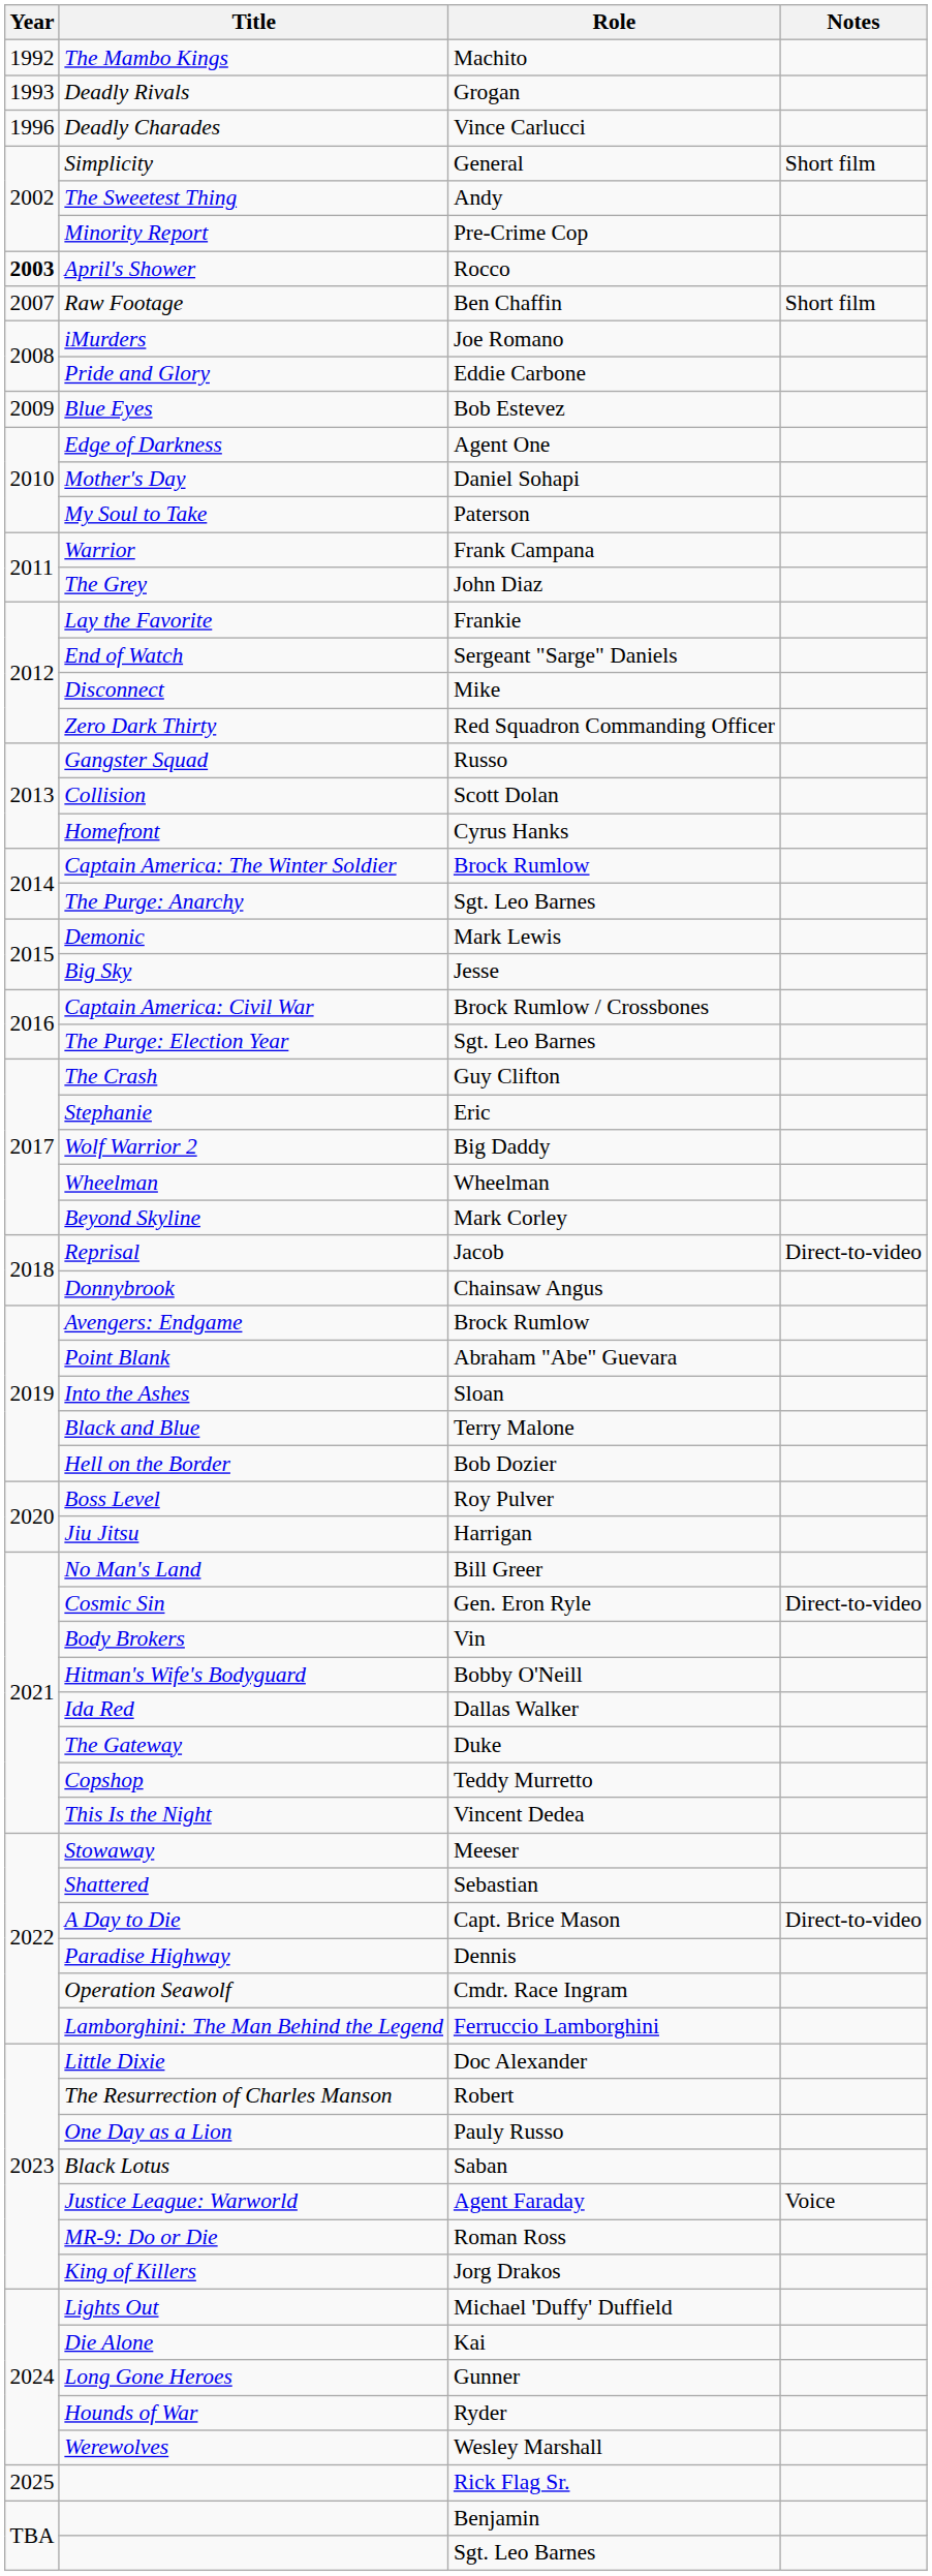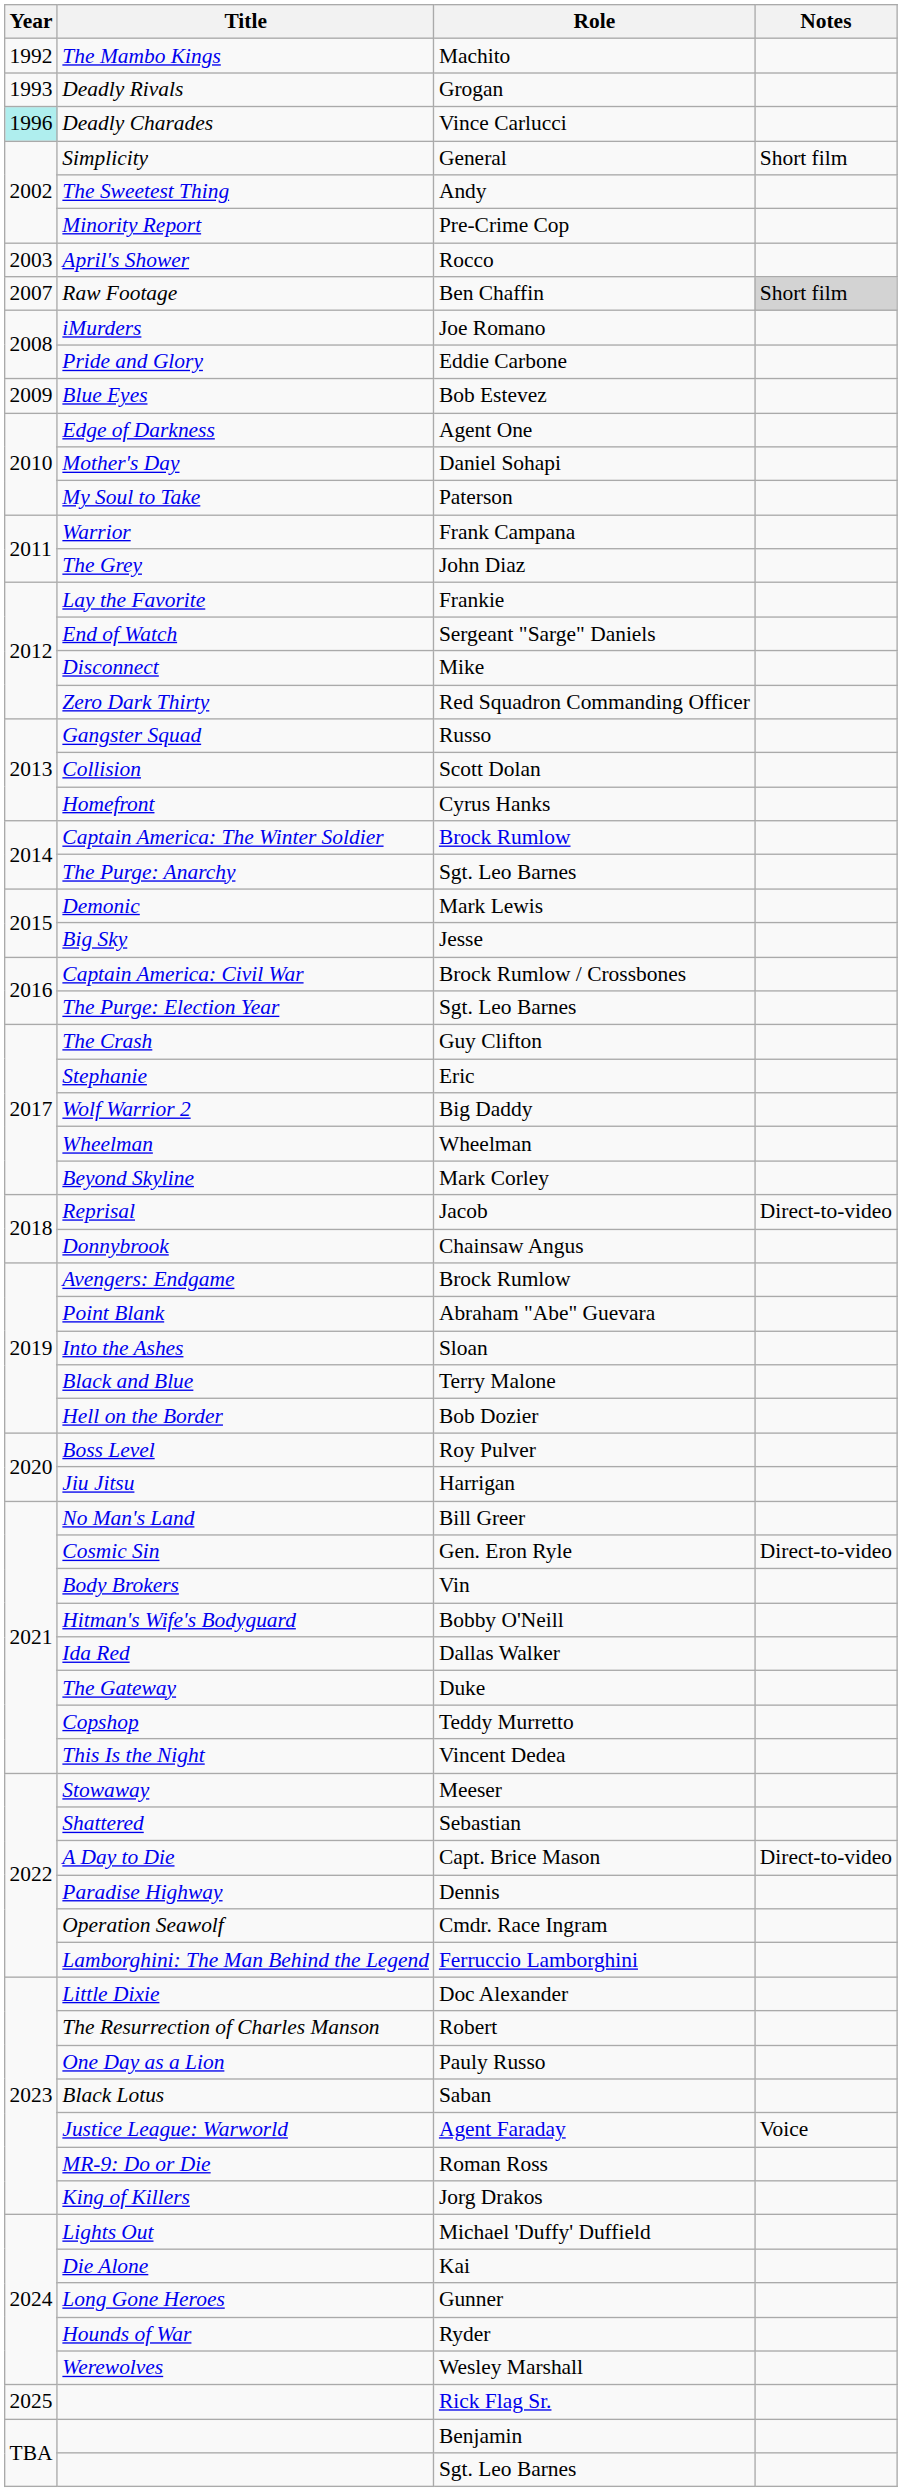Deadly Charades | Year: no background -> paleturquoise background
April's Shower | Year: bold -> normal
Raw Footage | Notes: no background -> lightgrey background
